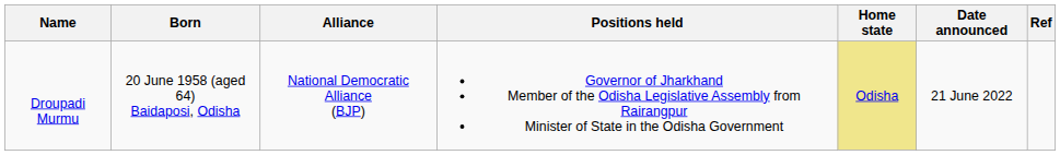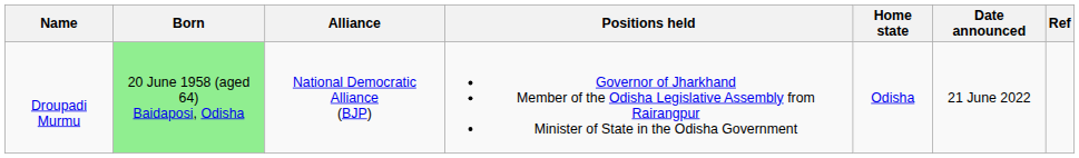Droupadi Murmu | Born: no background -> lightgreen background
Droupadi Murmu | Home state: khaki background -> no background
